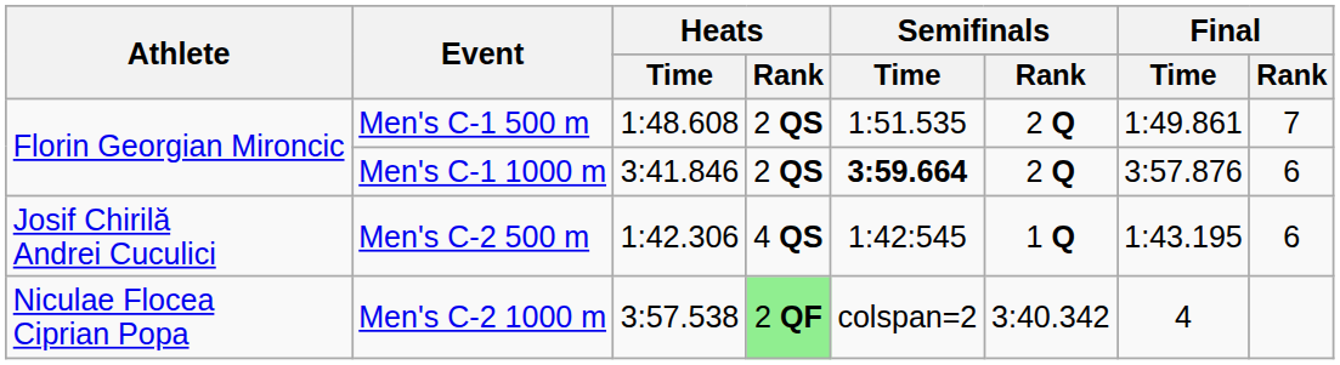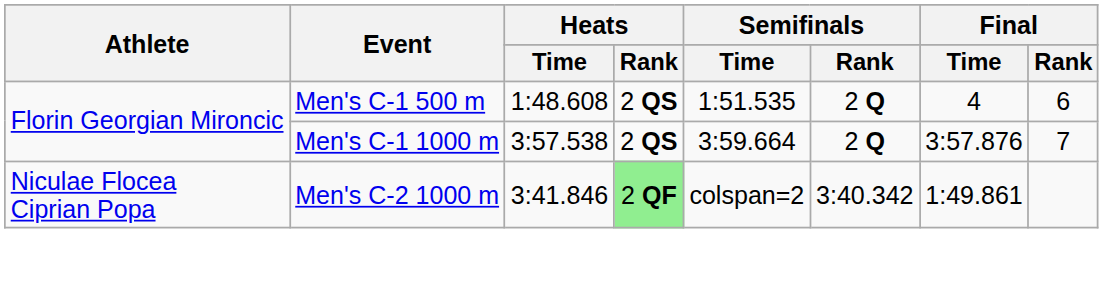Men's C-1 500 m | Final / Time: 1:49.861 -> 4
Men's C-1 500 m | Final / Rank: 7 -> 6
Men's C-1 1000 m | Heats / Time: 3:41.846 -> 3:57.538
Men's C-1 1000 m | Semifinals / Time: bold -> normal
Men's C-1 1000 m | Final / Rank: 6 -> 7
- row: Josif Chirilă Andrei Cuculici | Men's C-2 500 m | 1:42.306 | 4 QS | 1:42:545 | 1 Q | 1:43.195 | 6
Men's C-2 1000 m | Heats / Time: 3:57.538 -> 3:41.846
Men's C-2 1000 m | Final / Time: 4 -> 1:49.861
